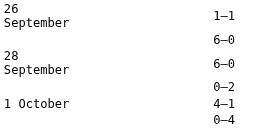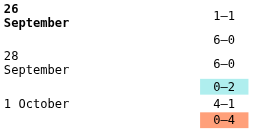1–1 | column 1: normal -> bold
0–2 | column 2: no background -> paleturquoise background
0–4 | column 2: no background -> lightsalmon background
